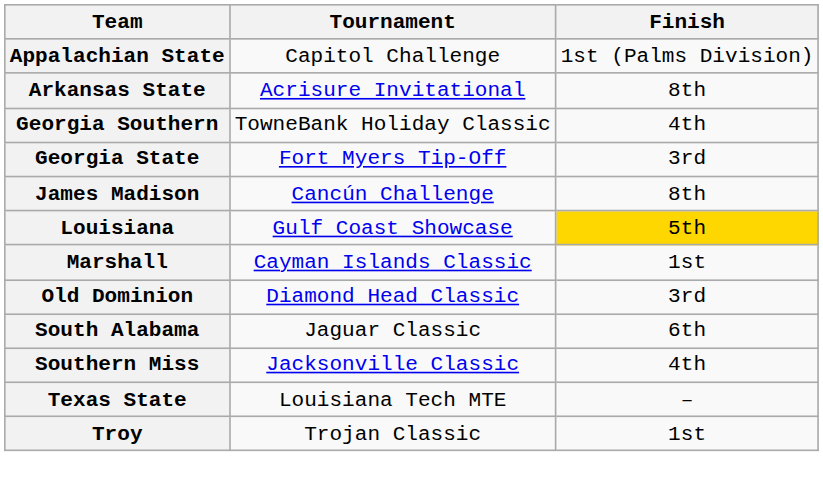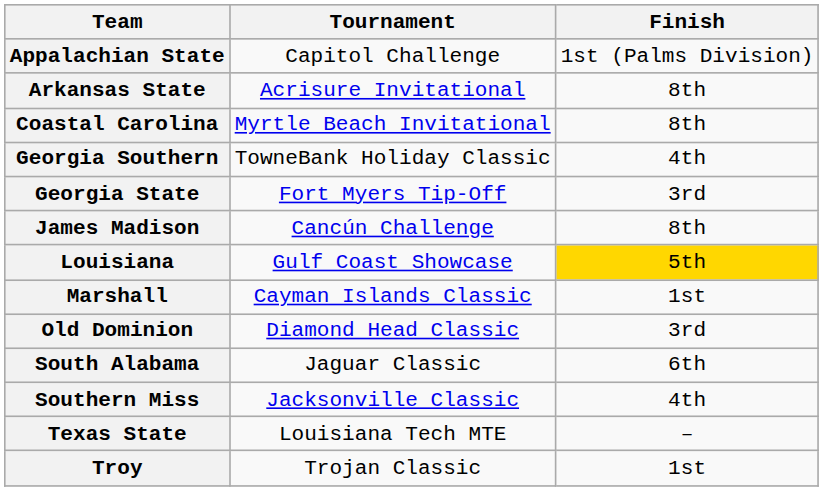+ row: Coastal Carolina | Myrtle Beach Invitational | 8th
